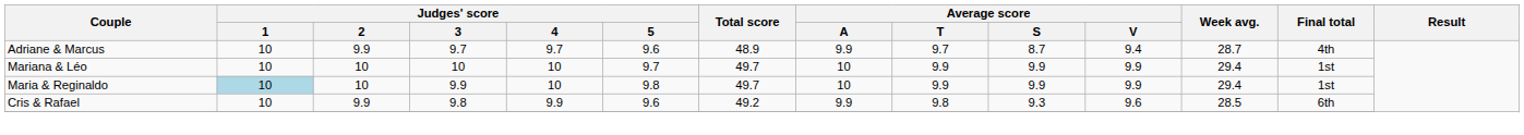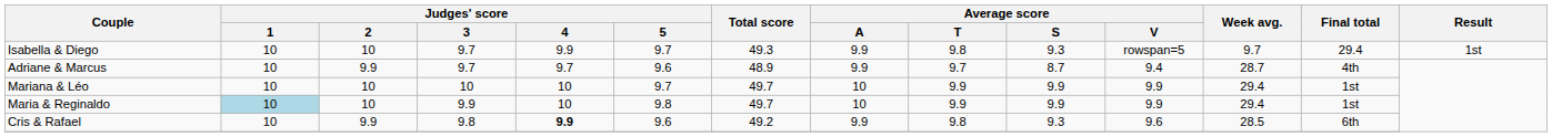+ row: Isabella & Diego | 10 | 10 | 9.7 | 9.9 | 9.7 | 49.3 | 9.9 | 9.8 | 9.3 | rowspan=5 | 9.7 | 29.4 | 1st
Cris & Rafael | Judges' score / 4: normal -> bold
